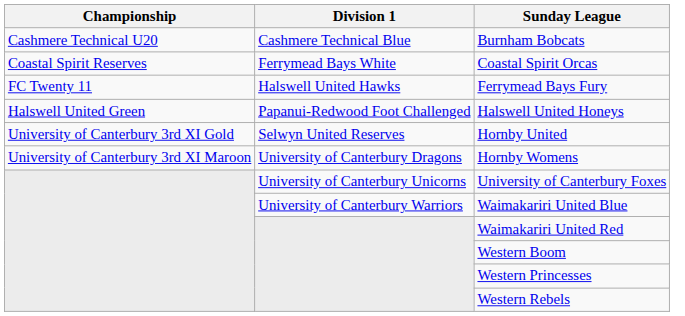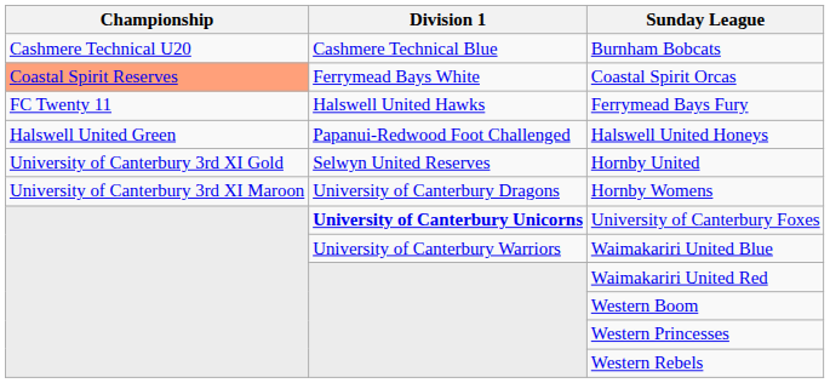Coastal Spirit Orcas | Championship: no background -> lightsalmon background
University of Canterbury Foxes | Division 1: normal -> bold
